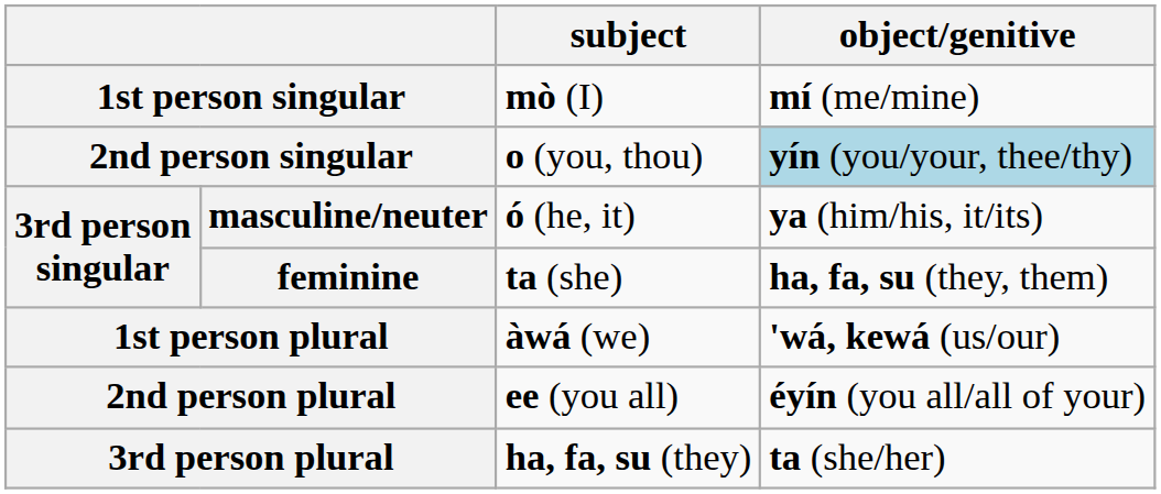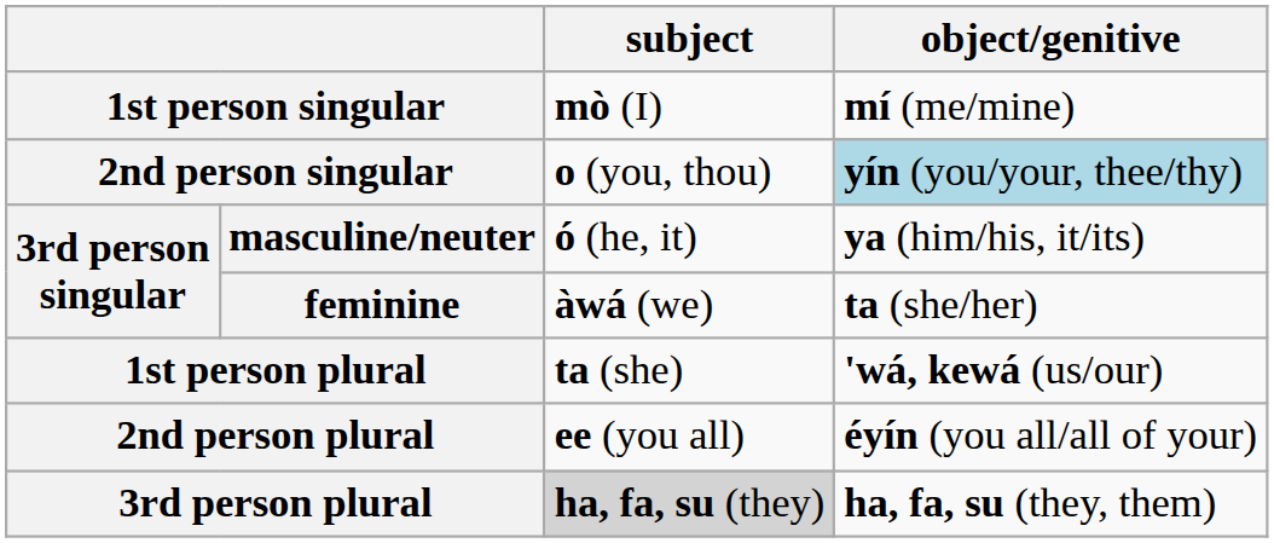feminine | subject: ta (she) -> àwá (we)
feminine | object/genitive: ha, fa, su (they, them) -> ta (she/her)
1st person plural | subject: àwá (we) -> ta (she)
3rd person plural | subject: no background -> lightgrey background
3rd person plural | object/genitive: ta (she/her) -> ha, fa, su (they, them)
